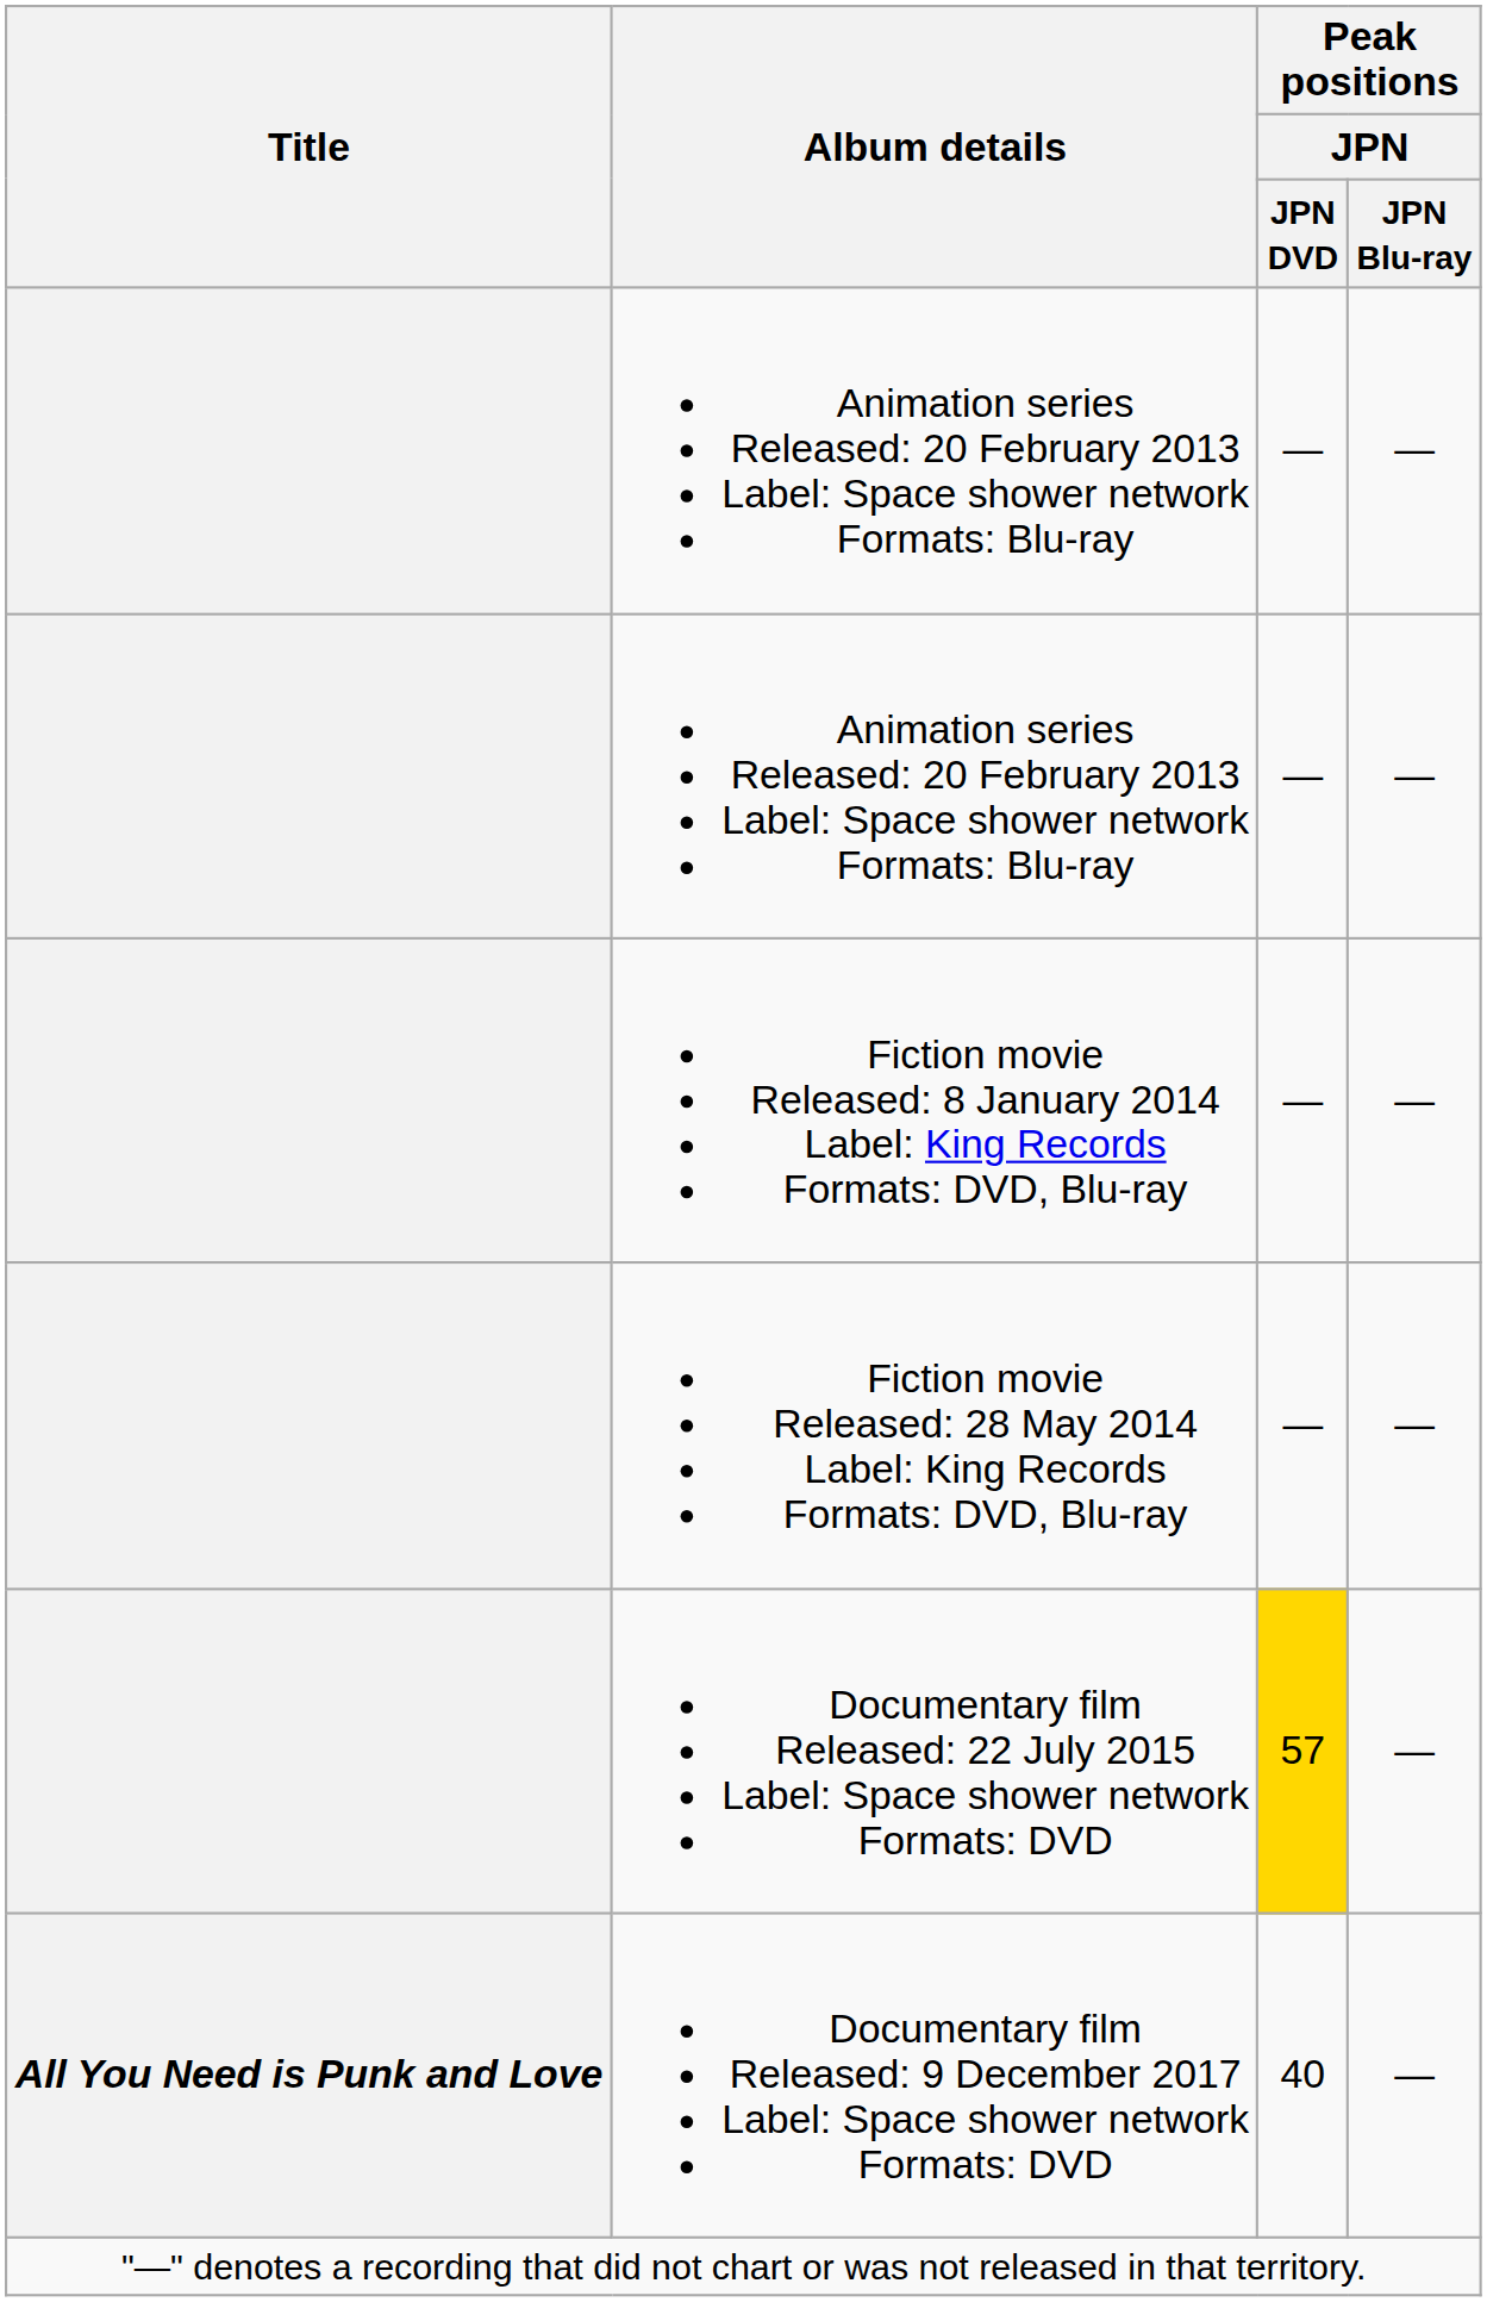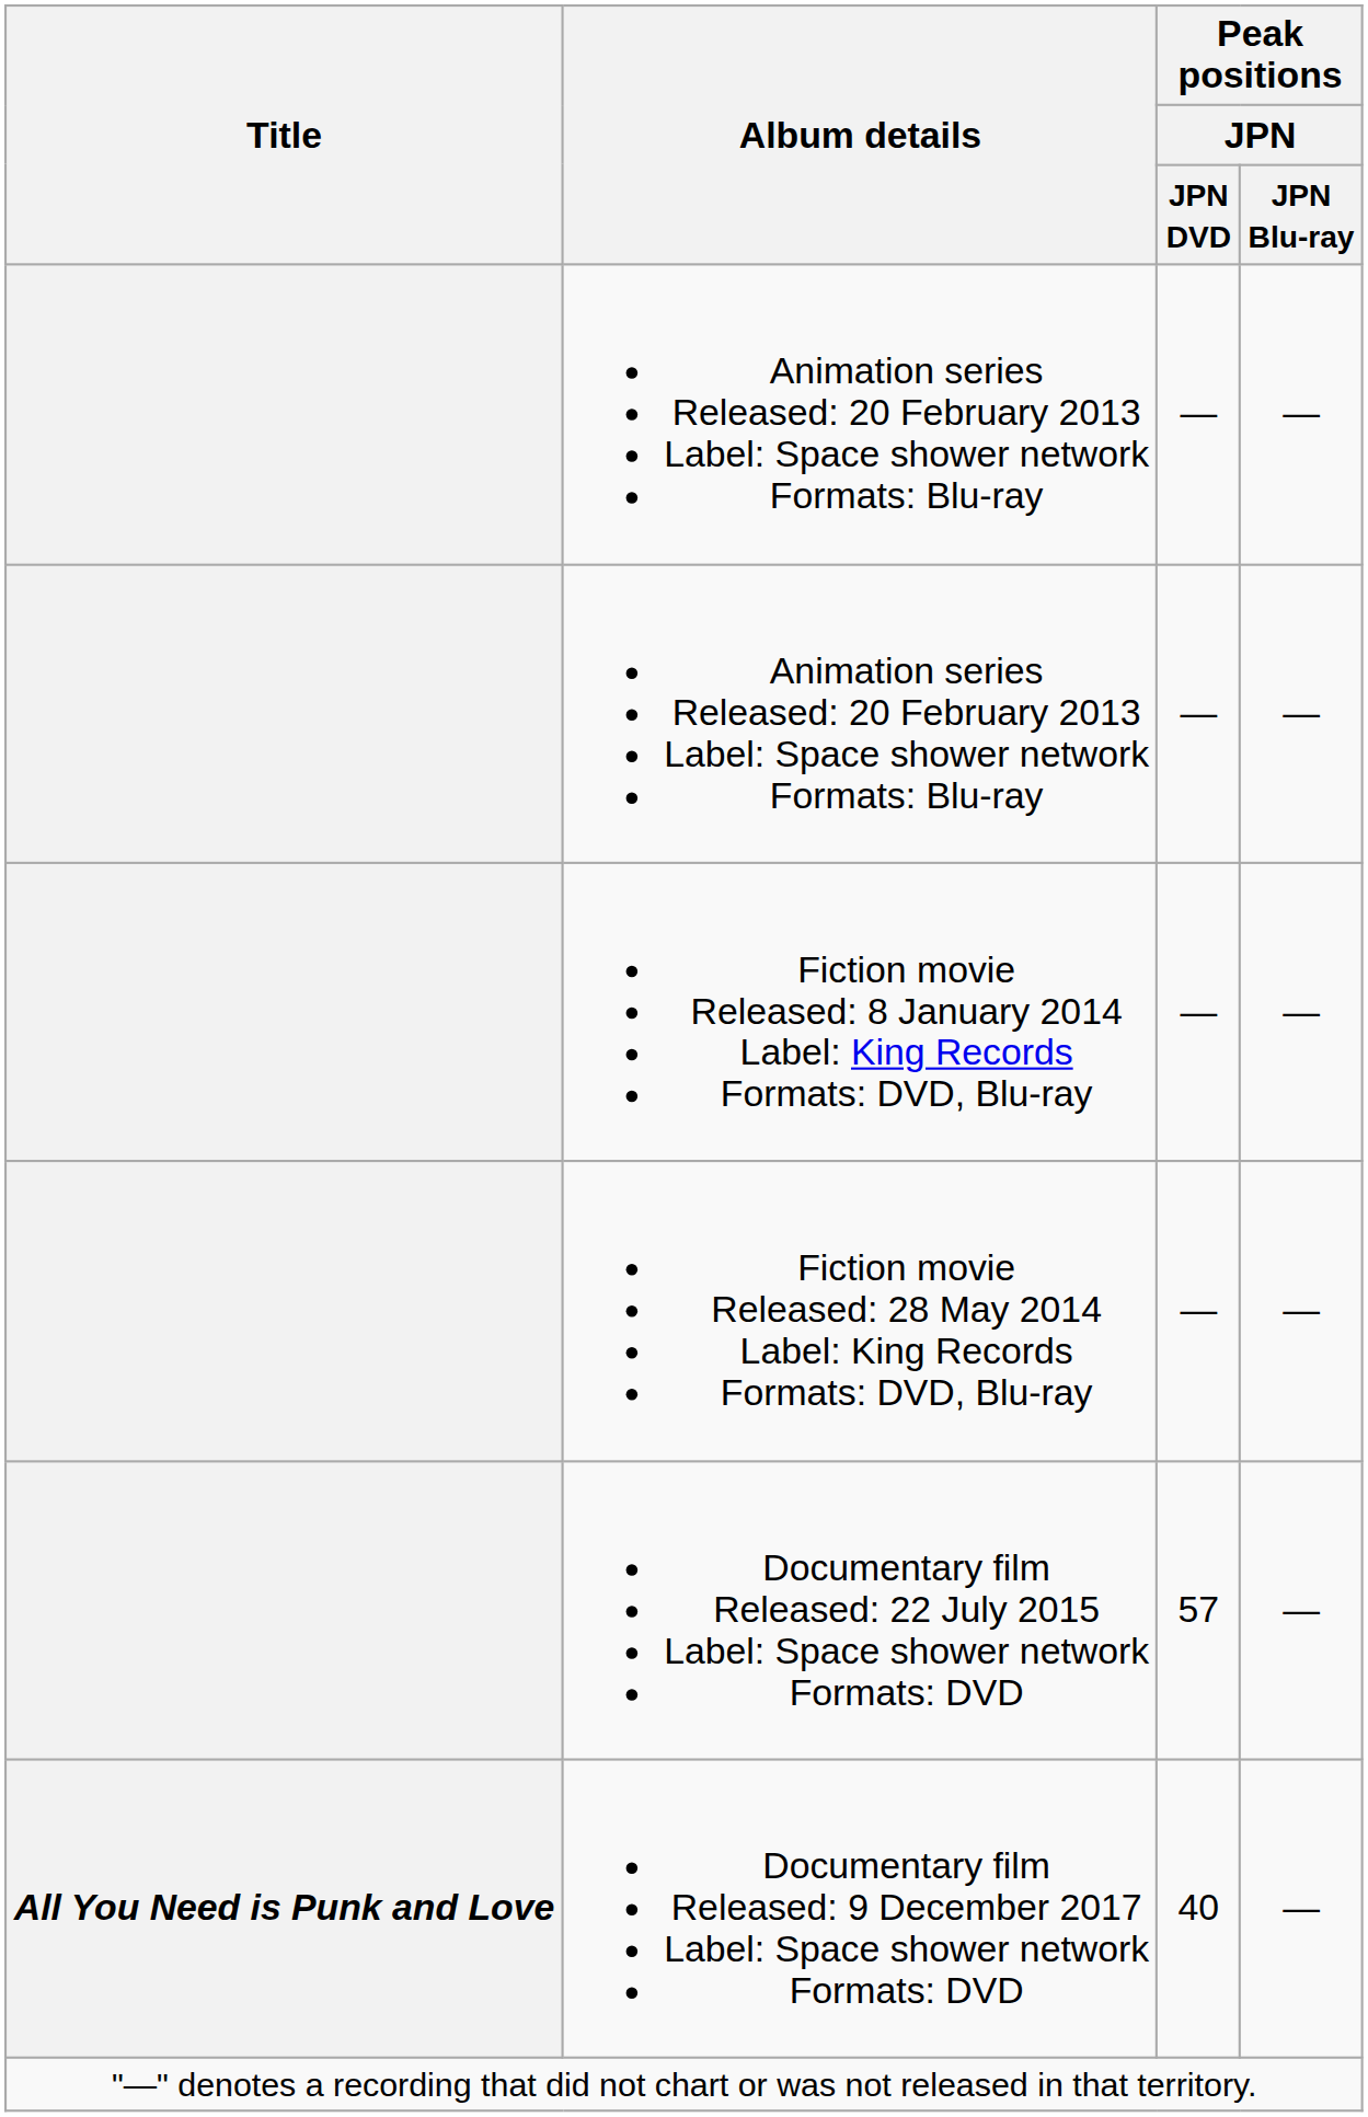row 8 | Peak positions / JPN / JPN DVD: gold background -> no background
